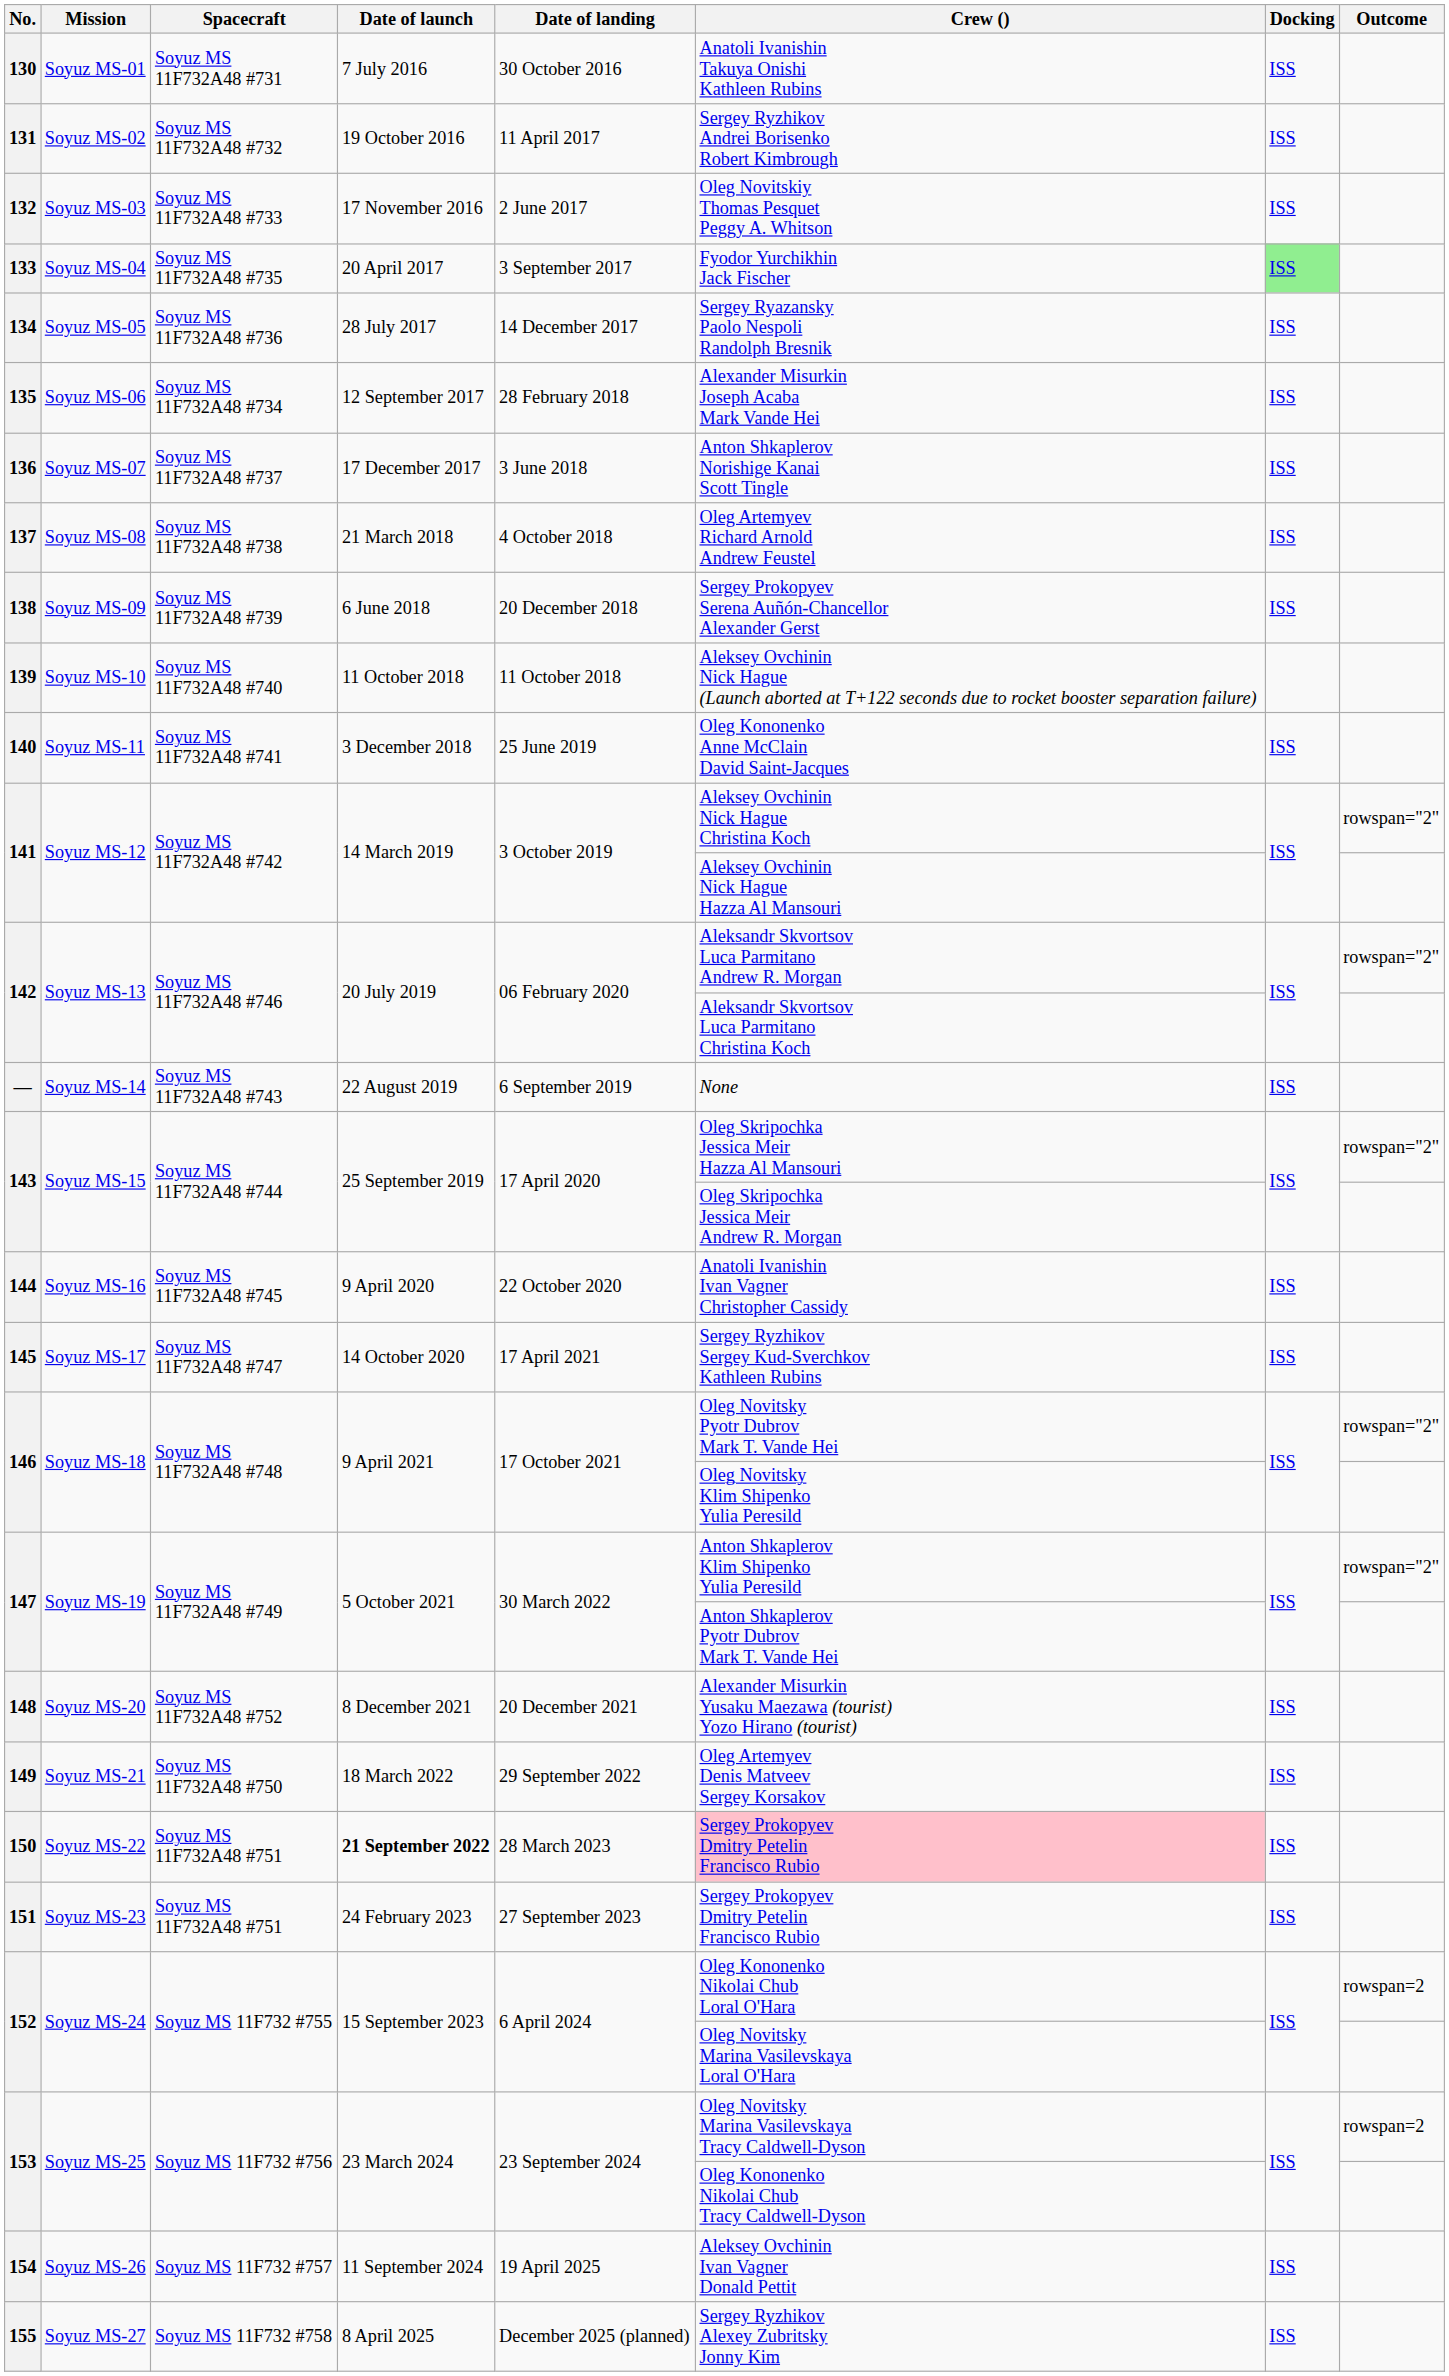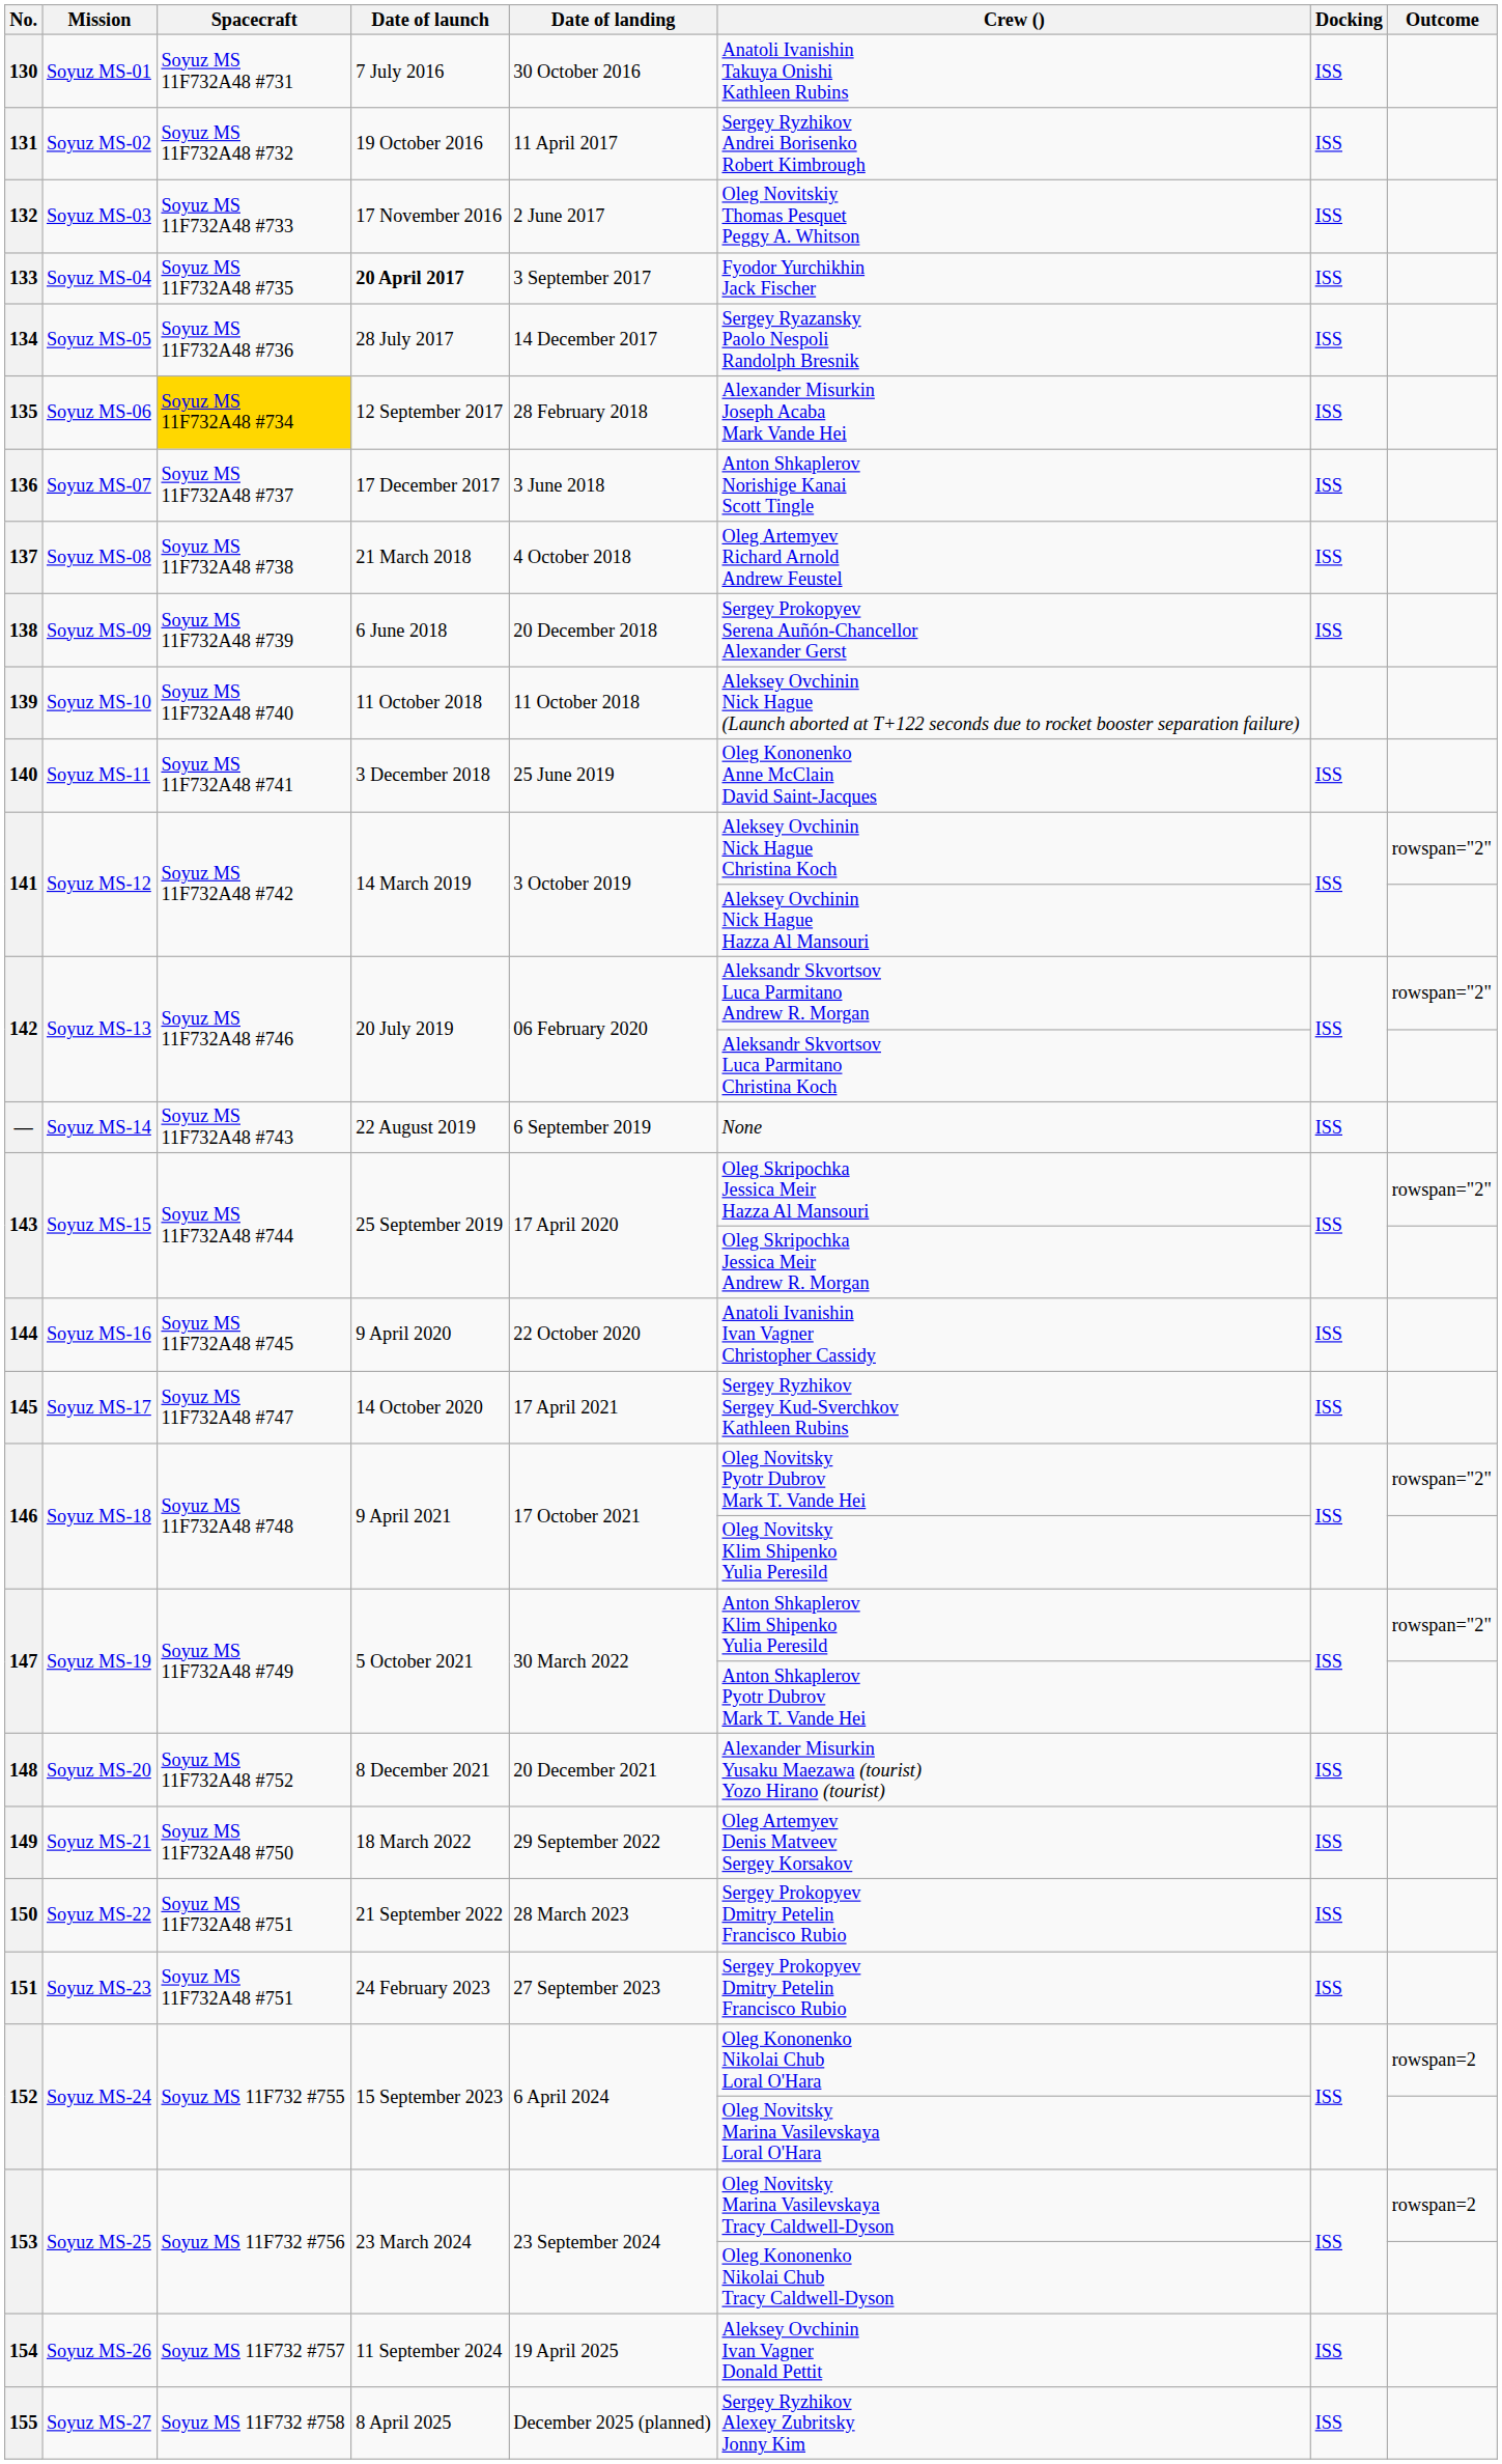133 | Date of launch: normal -> bold
133 | Docking: lightgreen background -> no background
135 | Spacecraft: no background -> gold background
150 | Date of launch: bold -> normal
150 | Crew (): pink background -> no background
